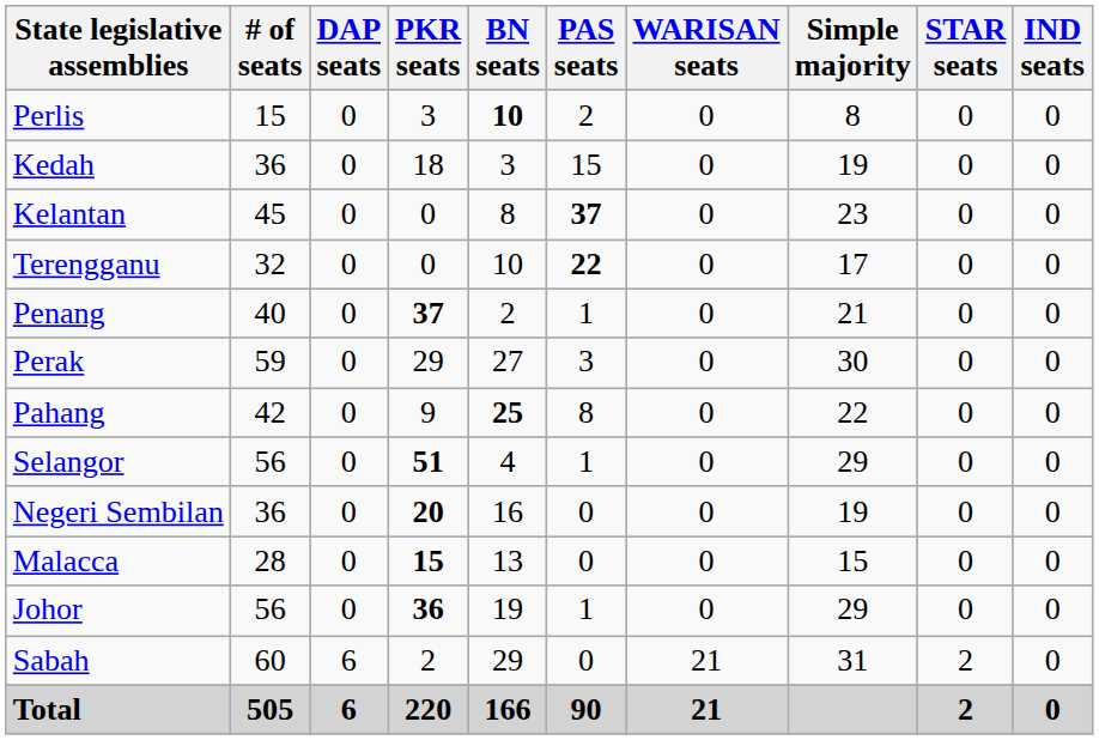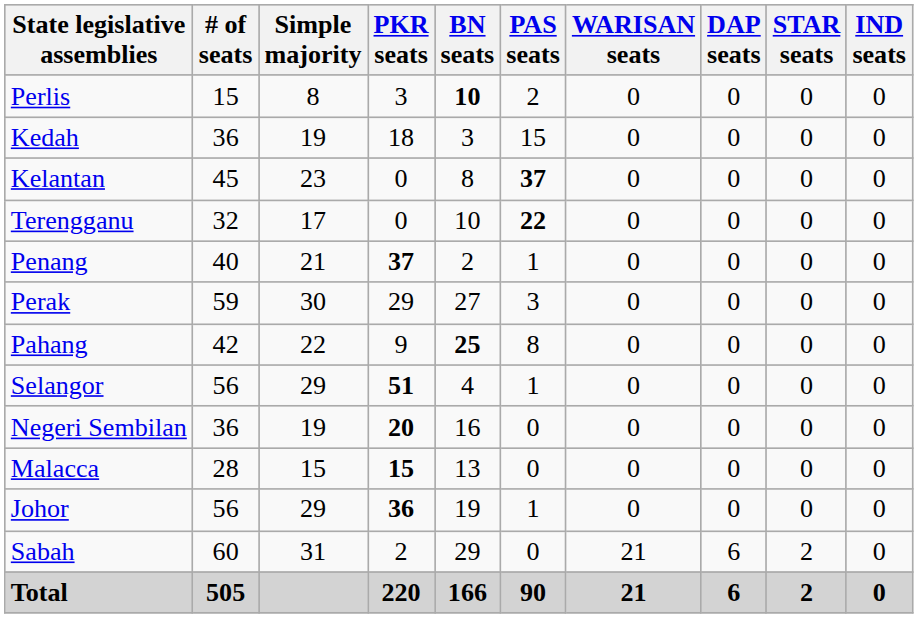columns swapped: Simple majority <-> DAP seats
